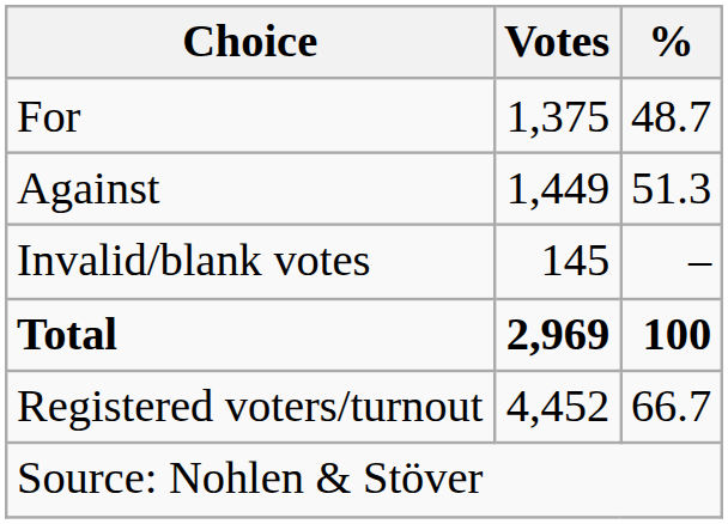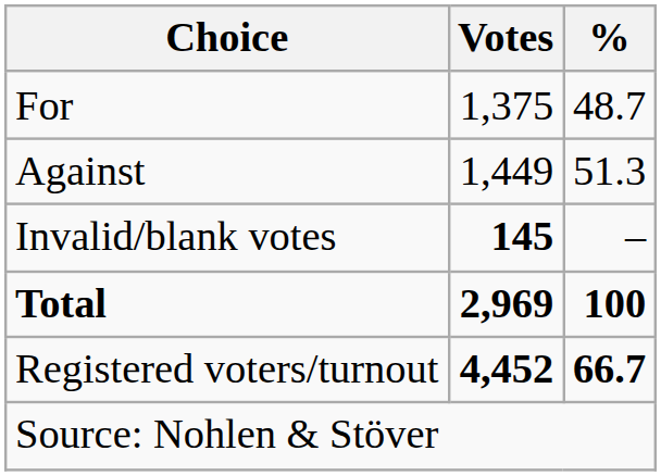Invalid/blank votes | Votes: normal -> bold
Registered voters/turnout | Votes: normal -> bold
Registered voters/turnout | %: normal -> bold
